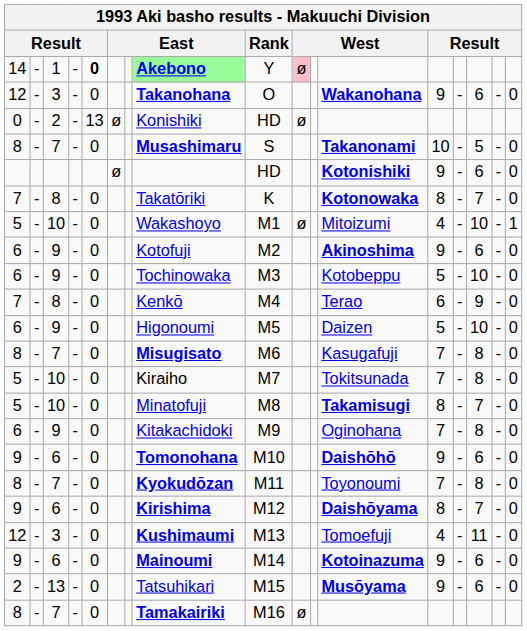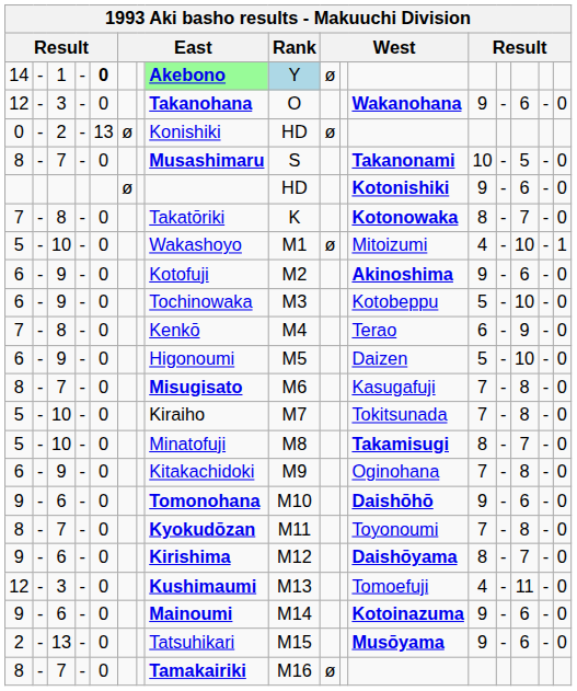14 | Rank: no background -> lightblue background
14 | column 10: pink background -> no background
